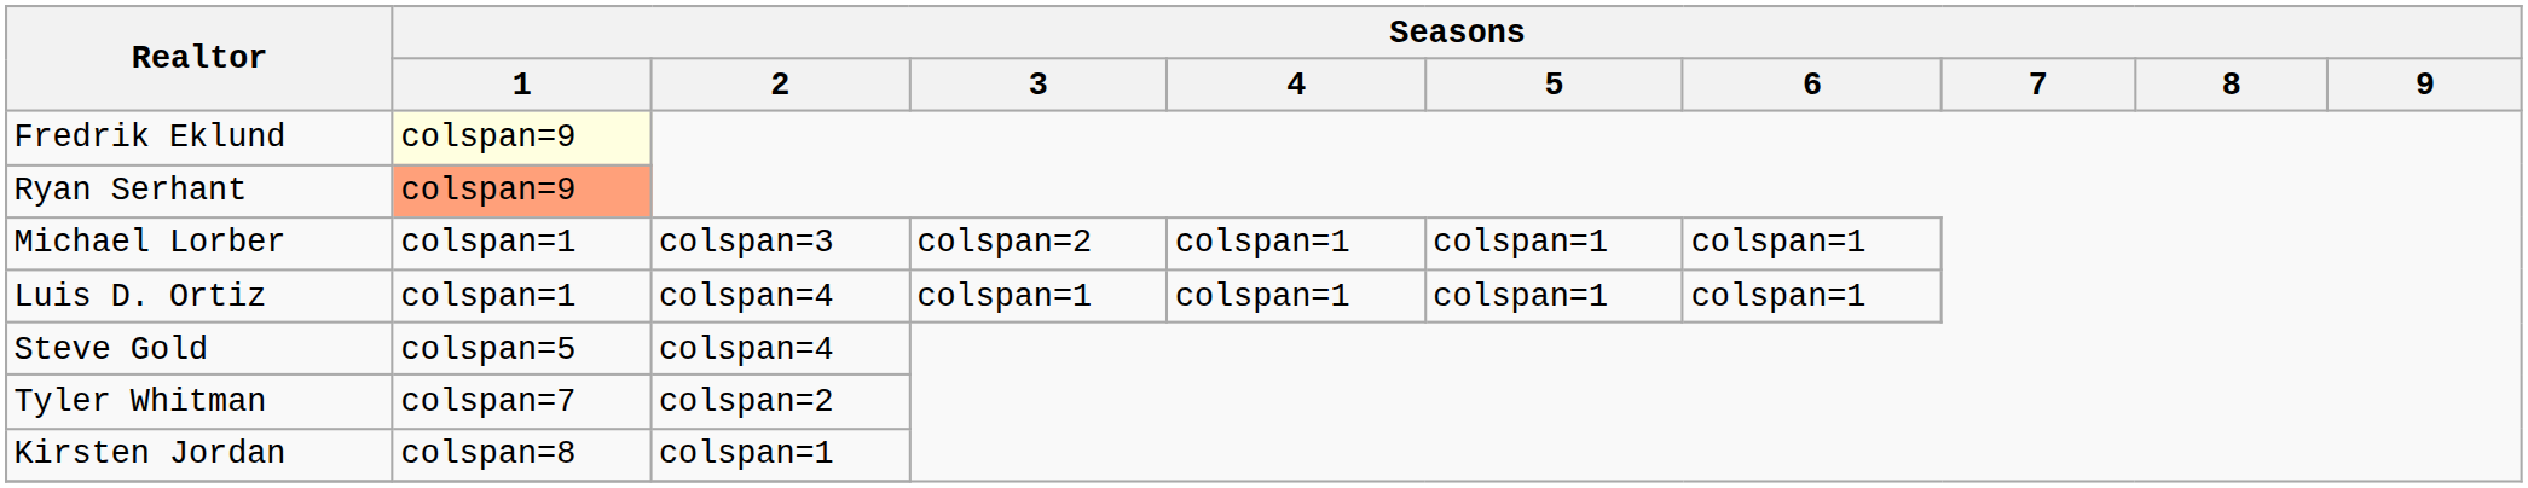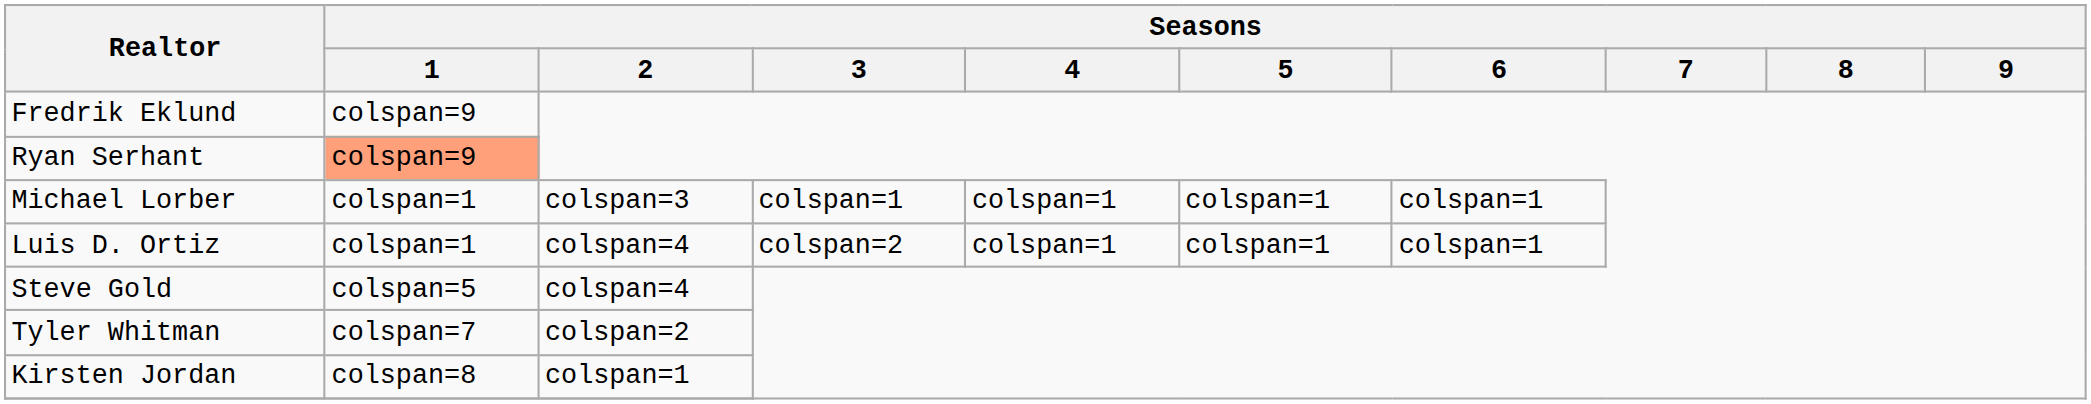Fredrik Eklund | Seasons / 1: lightyellow background -> no background
Michael Lorber | Seasons / 3: colspan=2 -> colspan=1
Luis D. Ortiz | Seasons / 3: colspan=1 -> colspan=2
